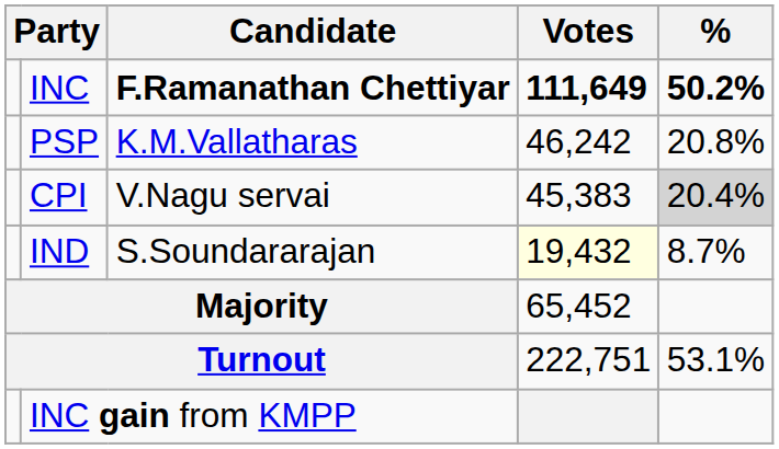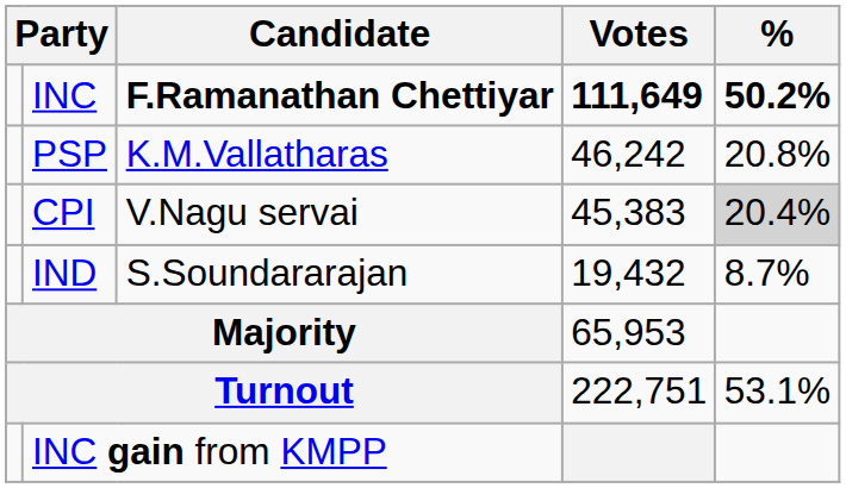IND | Votes: lightyellow background -> no background
Majority | Votes: 65,452 -> 65,953
